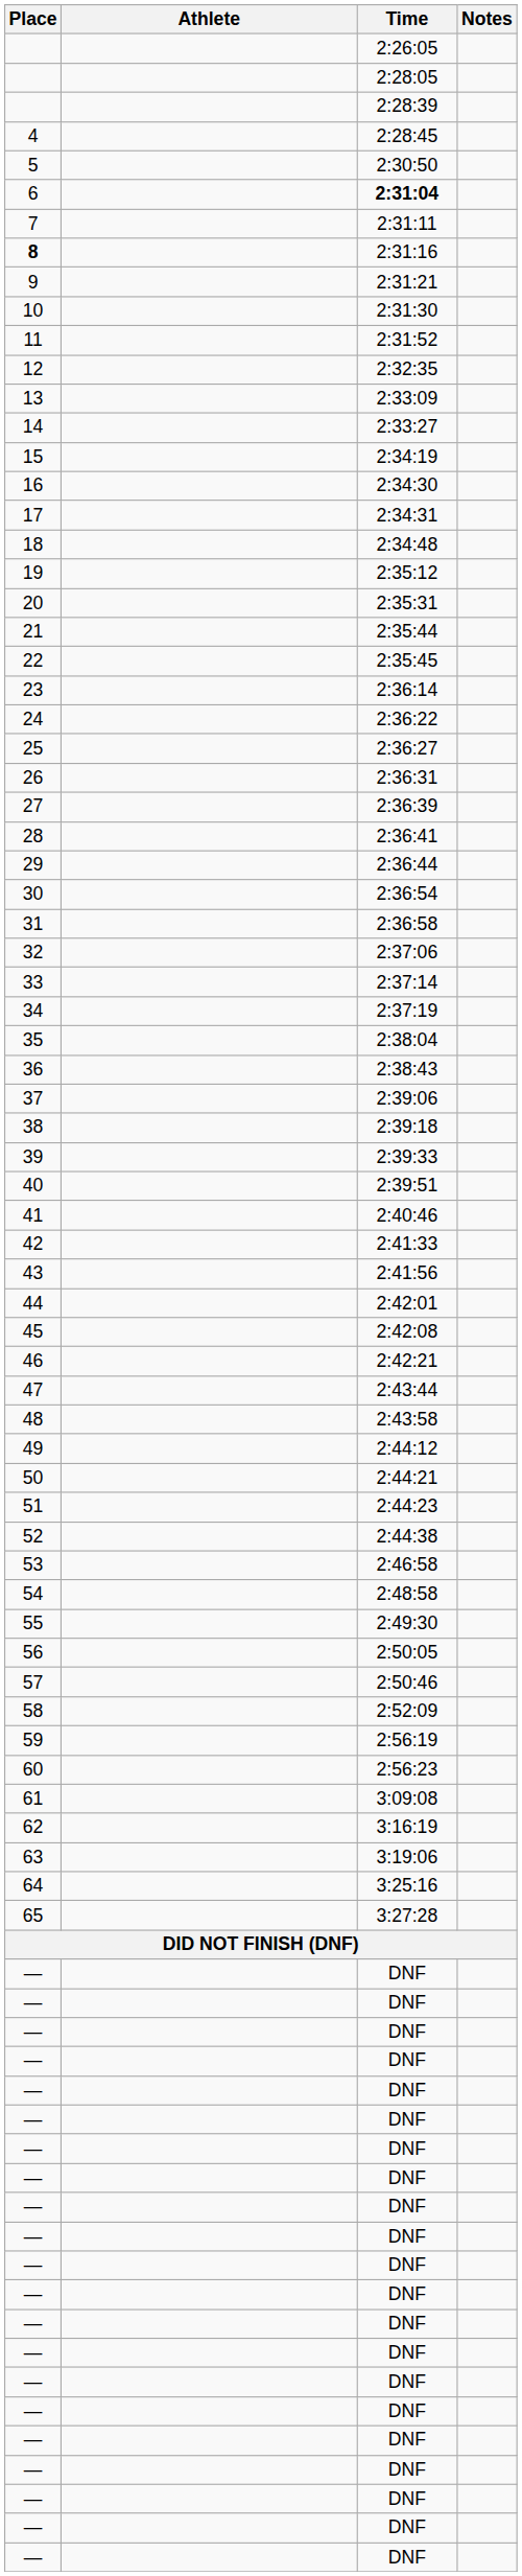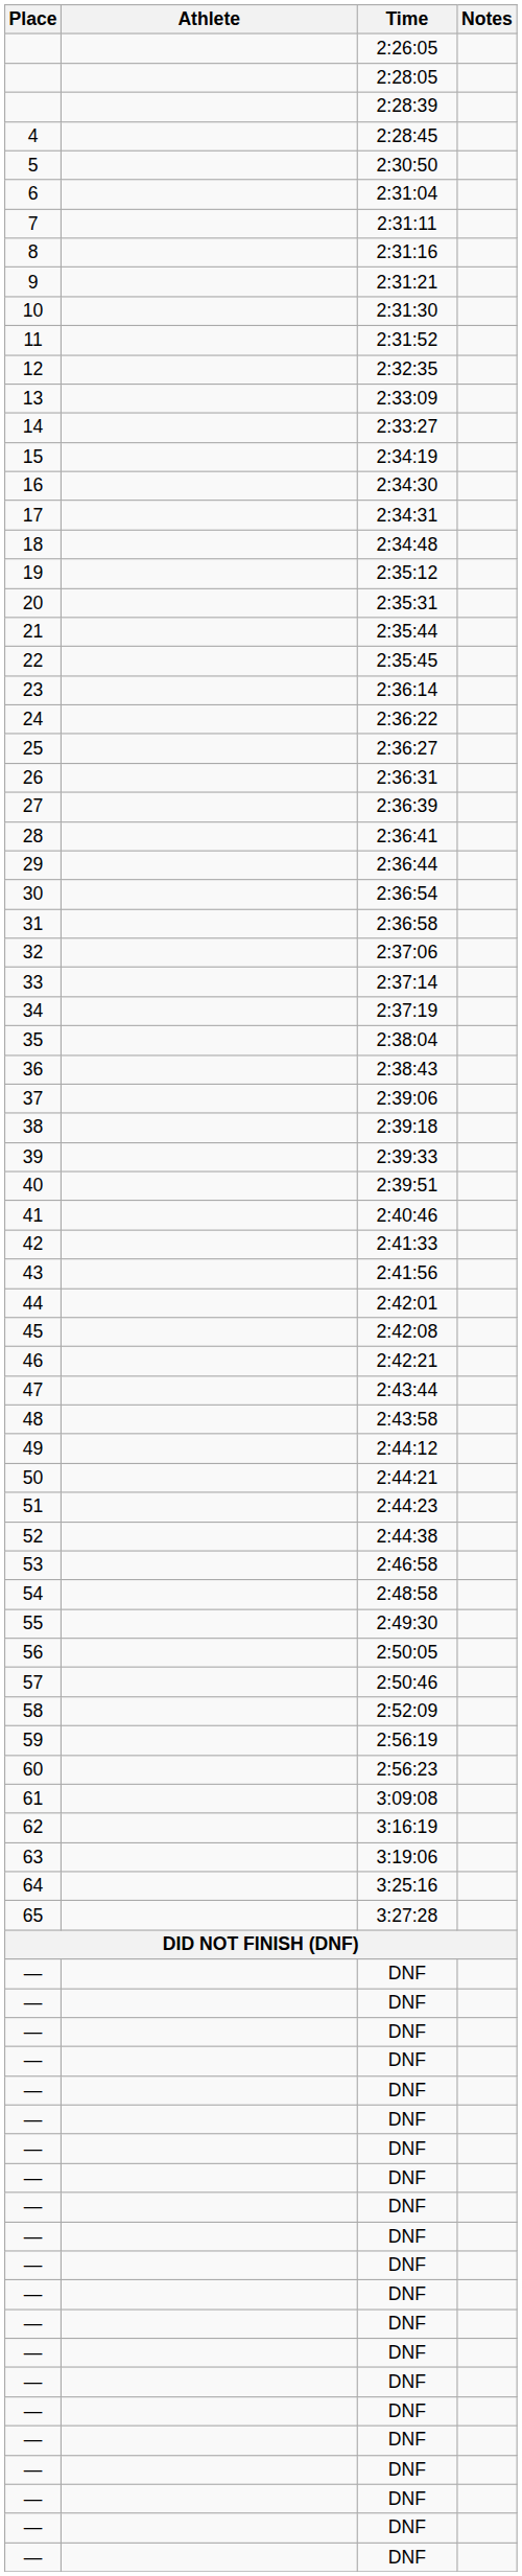2:31:04 | Time: bold -> normal
2:31:16 | Place: bold -> normal
